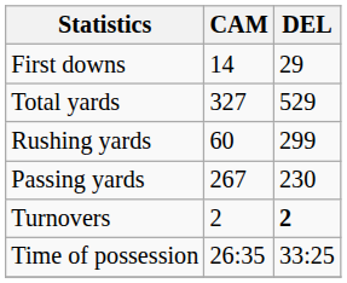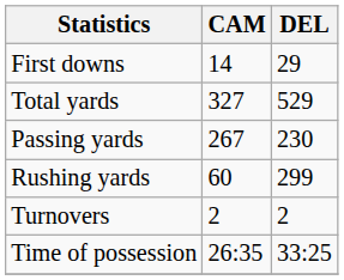rows swapped: Rushing yards <-> Passing yards
Turnovers | DEL: bold -> normal
